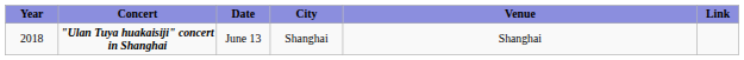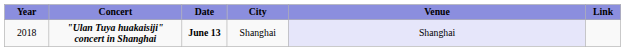"Ulan Tuya huakaisiji" concert in Shanghai | Date: normal -> bold
"Ulan Tuya huakaisiji" concert in Shanghai | Venue: no background -> lavender background
